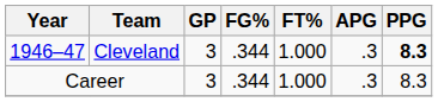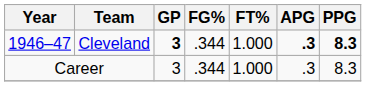1946–47 | GP: normal -> bold
1946–47 | APG: normal -> bold
